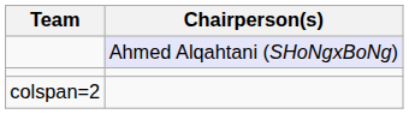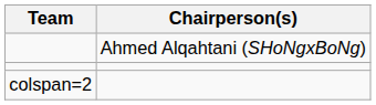row 2 | Chairperson(s): lavender background -> no background
